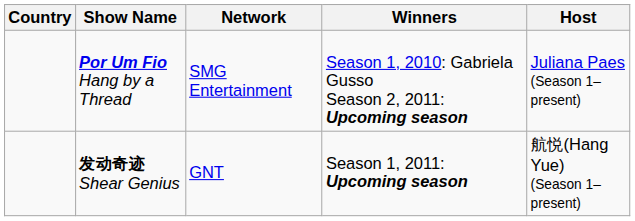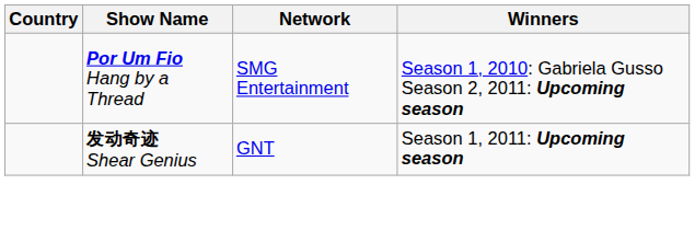- column: Host | Juliana Paes (Season 1–present) | 航悦(Hang Yue) (Season 1–present)
